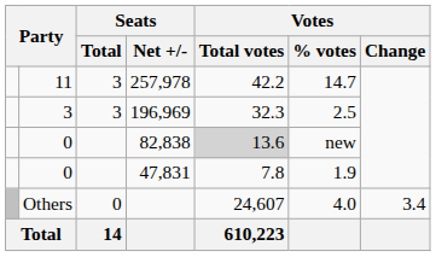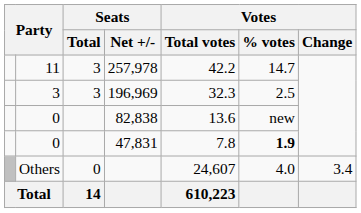0 / 82,838 | Votes / Total votes: lightgrey background -> no background
0 / 47,831 | Votes / % votes: normal -> bold
